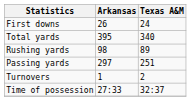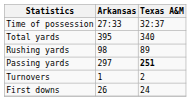rows swapped: First downs <-> Time of possession
Passing yards | Texas A&M: normal -> bold
